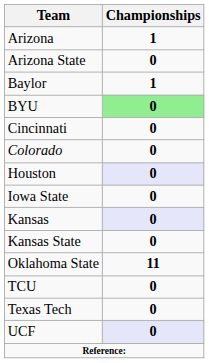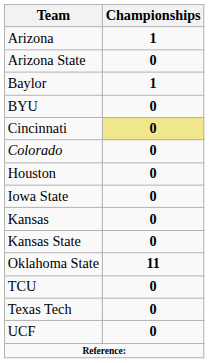BYU | Championships: lightgreen background -> no background
Cincinnati | Championships: no background -> khaki background
Houston | Championships: lavender background -> no background
Kansas | Championships: lavender background -> no background
UCF | Championships: lavender background -> no background
